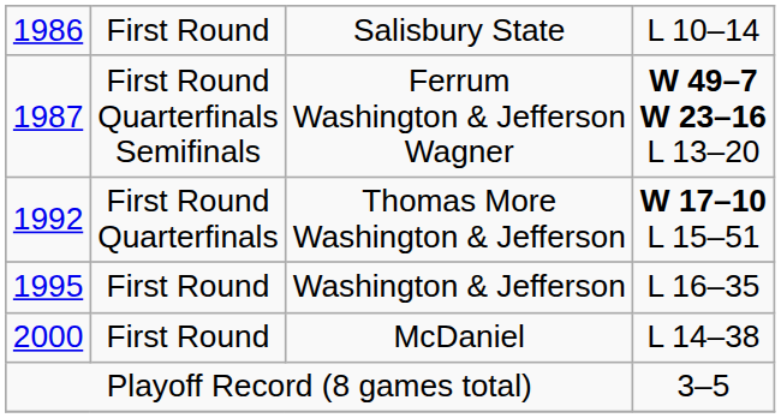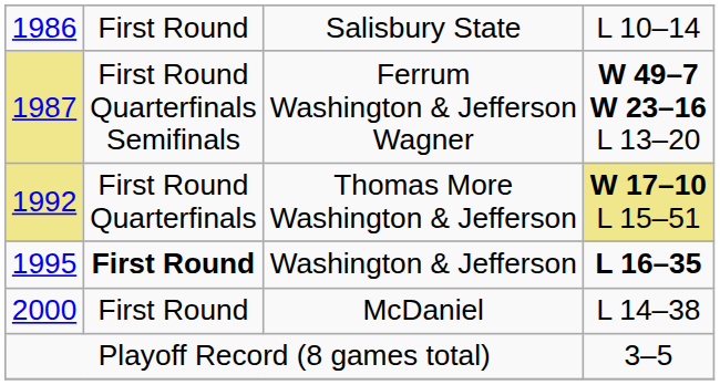Ferrum Washington & Jefferson Wagner | column 1: no background -> khaki background
Thomas More Washington & Jefferson | column 1: no background -> khaki background
Thomas More Washington & Jefferson | column 4: no background -> khaki background
Washington & Jefferson | column 2: normal -> bold
Washington & Jefferson | column 4: normal -> bold
